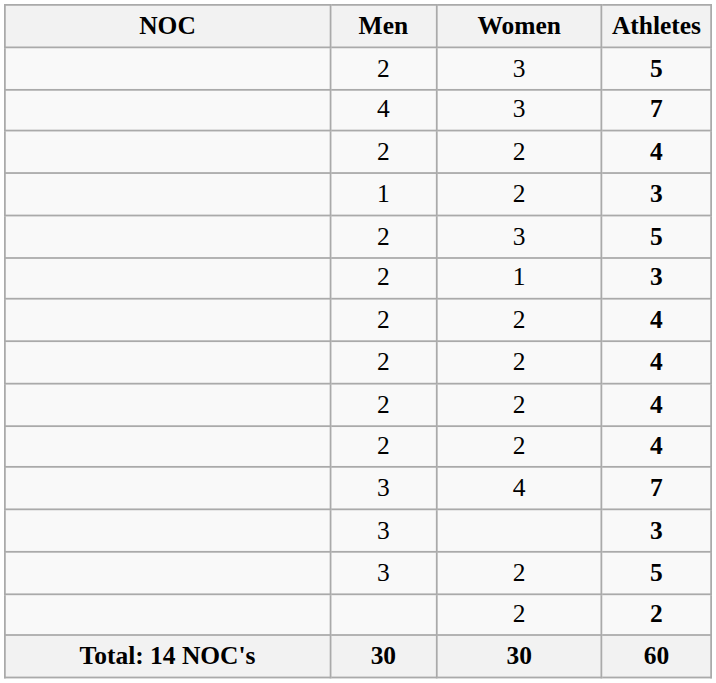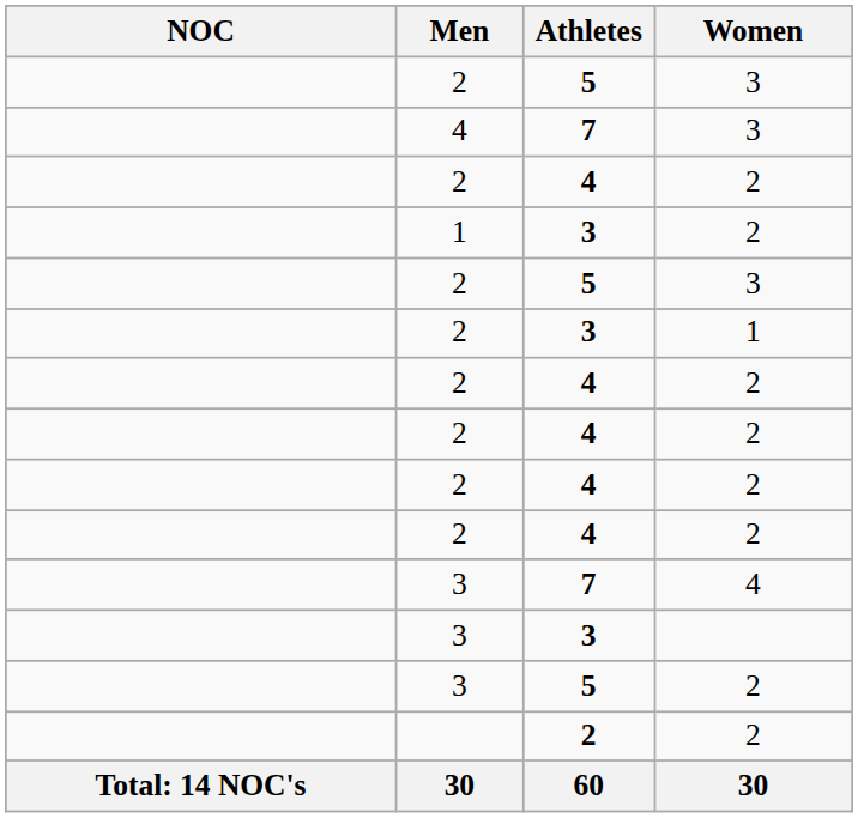columns swapped: Women <-> Athletes
